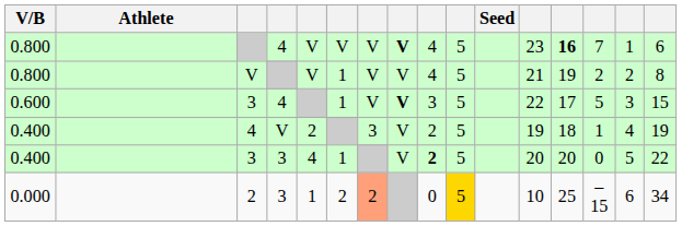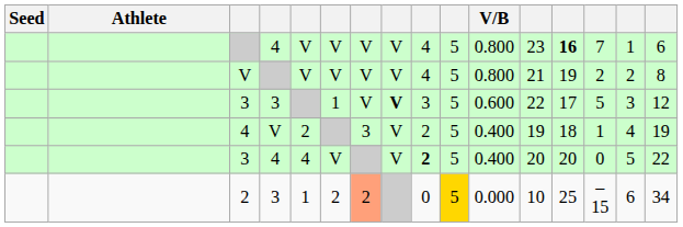columns swapped: Seed <-> V/B
row 2 | column 8: bold -> normal
row 3 | column 6: 1 -> V
row 4 | column 4: 4 -> 3
row 4 | column 16: 15 -> 12
row 6 | column 4: 3 -> 4
row 6 | column 6: 1 -> V
